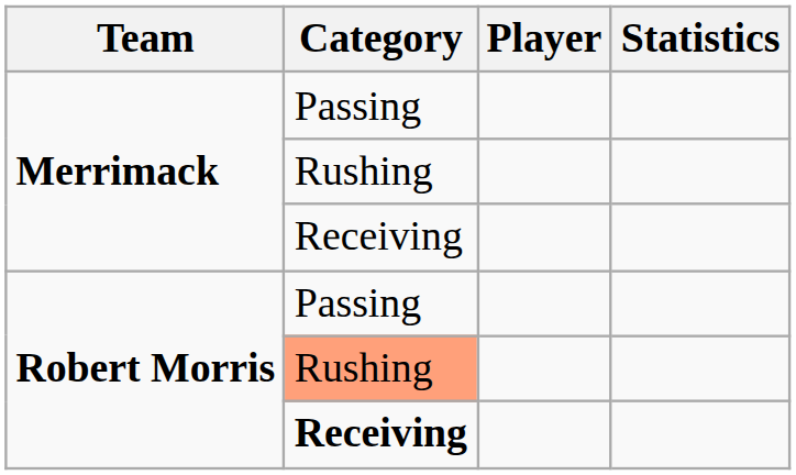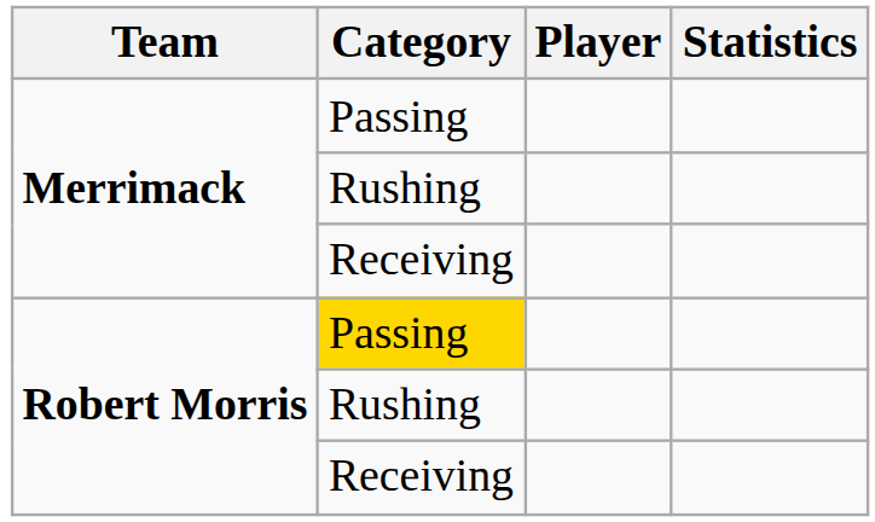Robert Morris / Passing | Category: no background -> gold background
Robert Morris / Rushing | Category: lightsalmon background -> no background
Robert Morris / Receiving | Category: bold -> normal
